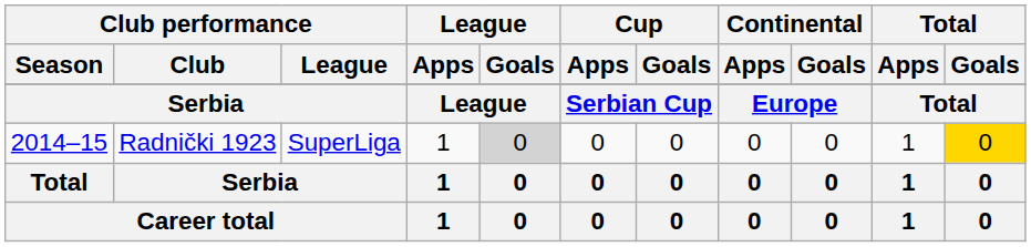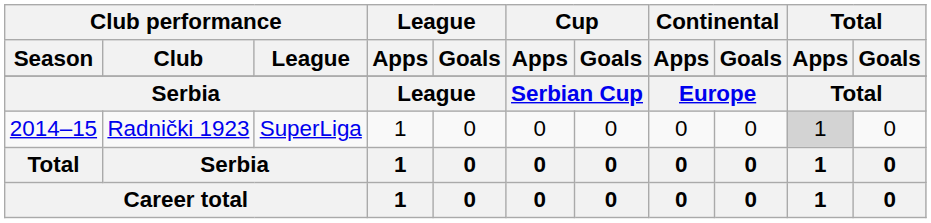Radnički 1923 | League / Goals: lightgrey background -> no background
Radnički 1923 | Total / Apps: no background -> lightgrey background
Radnički 1923 | Total / Goals: gold background -> no background
